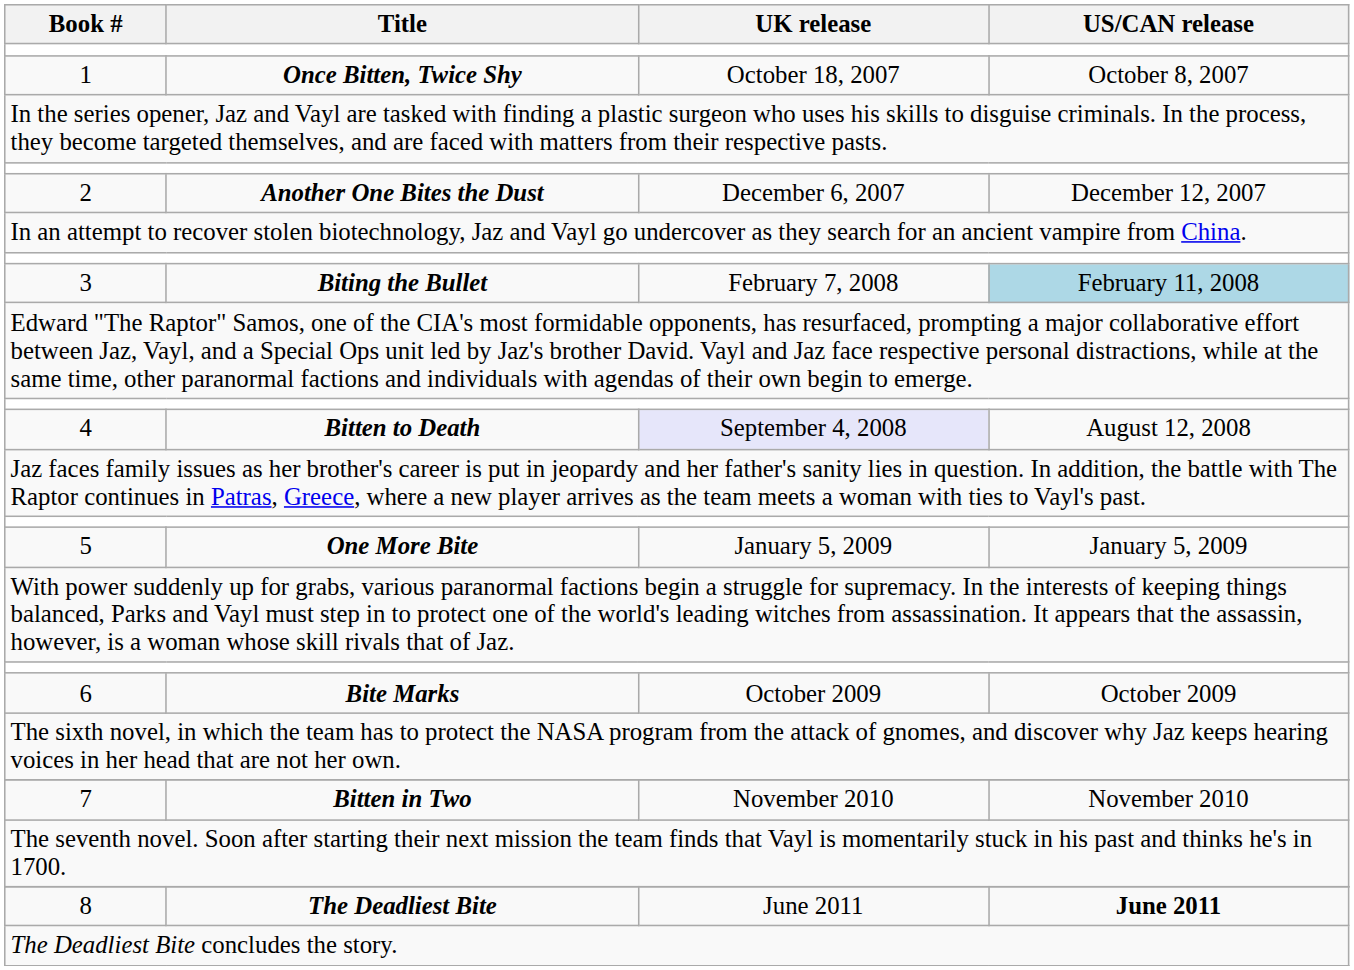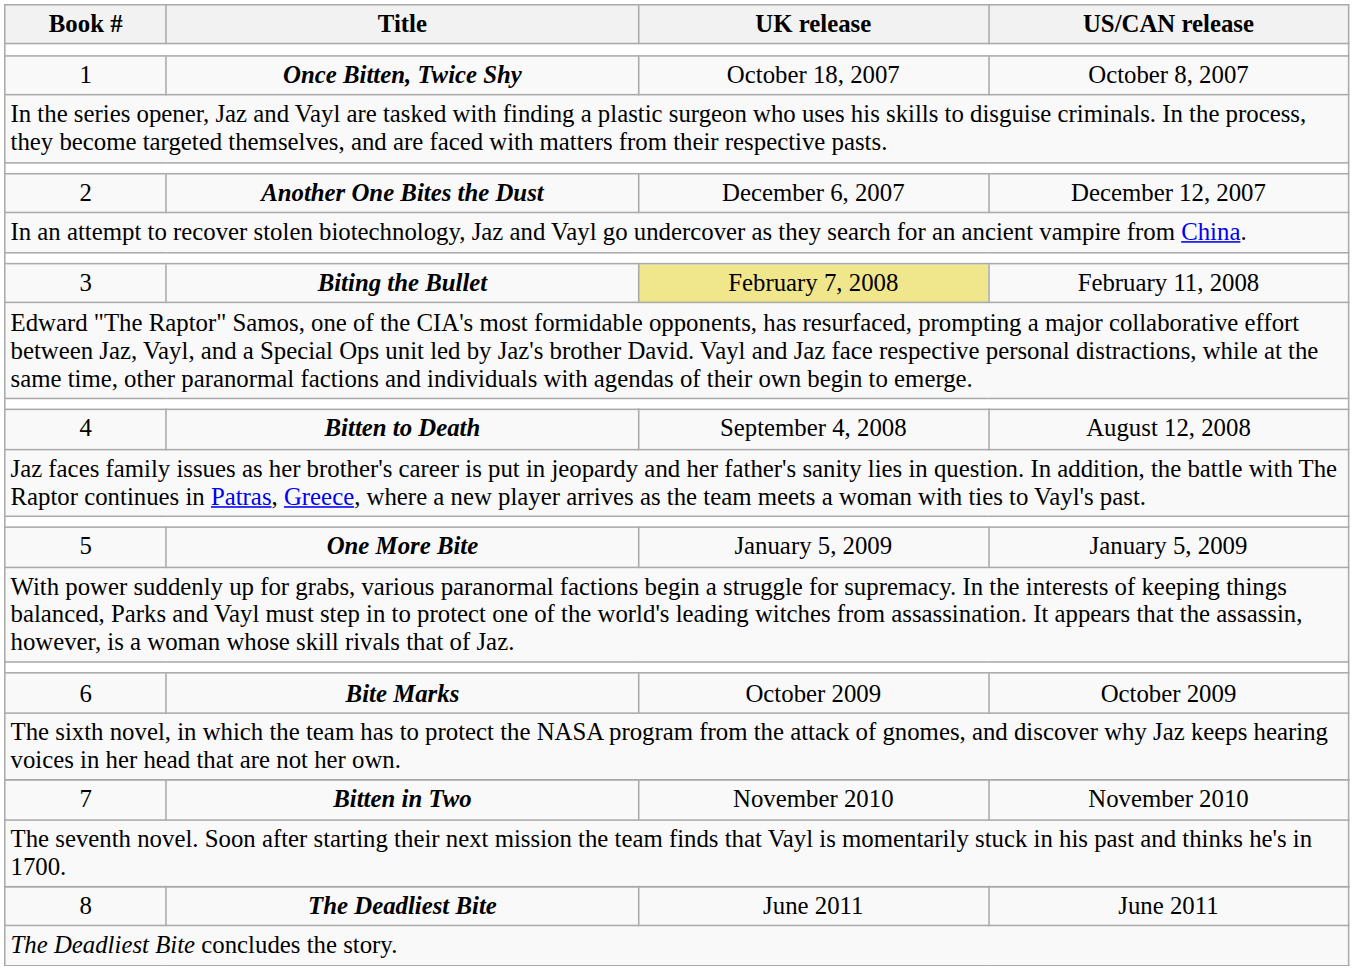3 | UK release: no background -> khaki background
3 | US/CAN release: lightblue background -> no background
4 | UK release: lavender background -> no background
8 | US/CAN release: bold -> normal
